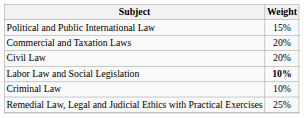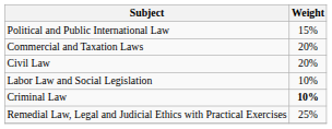Labor Law and Social Legislation | Weight: bold -> normal
Criminal Law | Weight: normal -> bold
